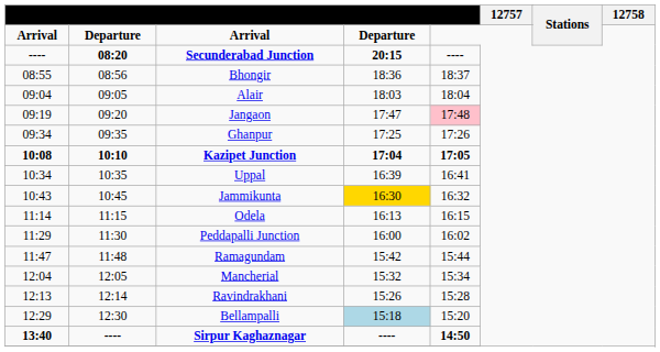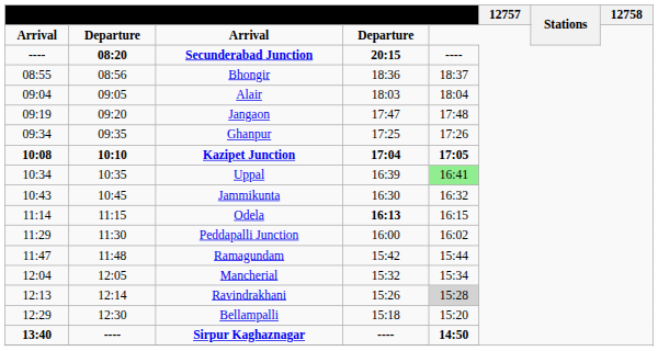Jangaon | column 5: pink background -> no background
Uppal | column 5: no background -> lightgreen background
Jammikunta | column 4: gold background -> no background
Odela | column 4: normal -> bold
Ravindrakhani | column 5: no background -> lightgrey background
Bellampalli | column 4: lightblue background -> no background
